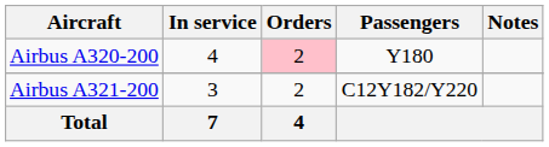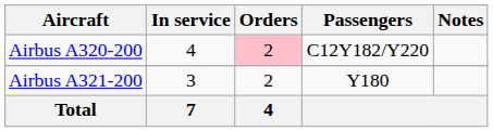Airbus A320-200 | Passengers: Y180 -> C12Y182/Y220
Airbus A321-200 | Passengers: C12Y182/Y220 -> Y180
